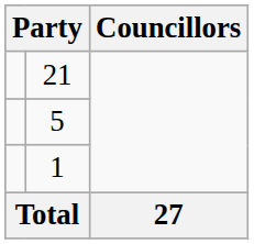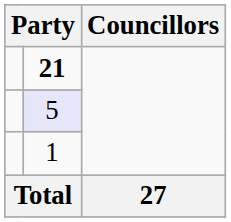21 | column 2: normal -> bold
5 | column 2: no background -> lavender background
